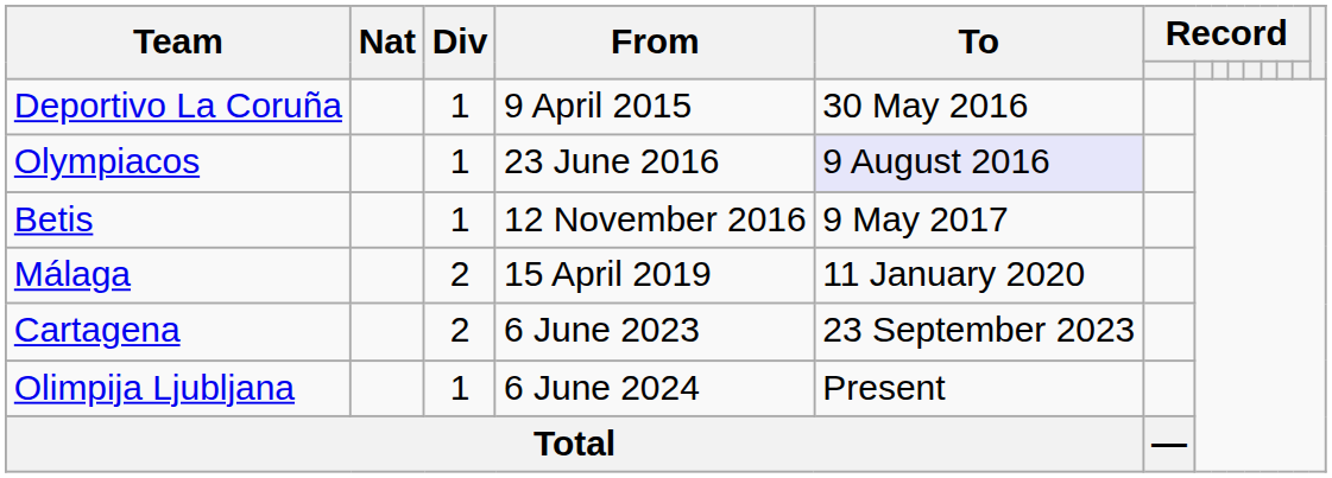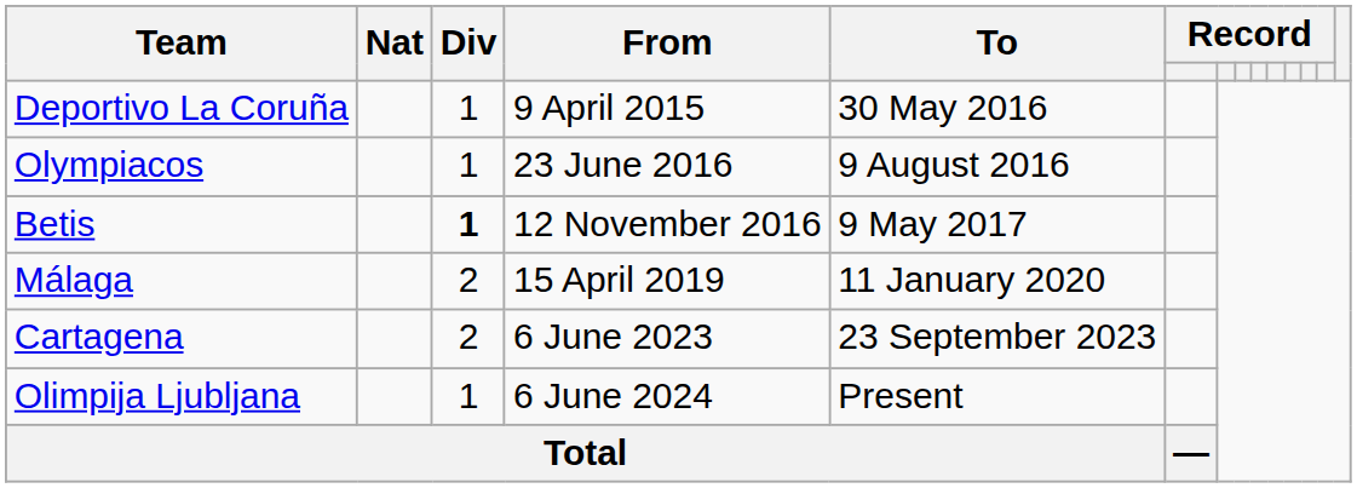Olympiacos | To: lavender background -> no background
Betis | Div: normal -> bold
